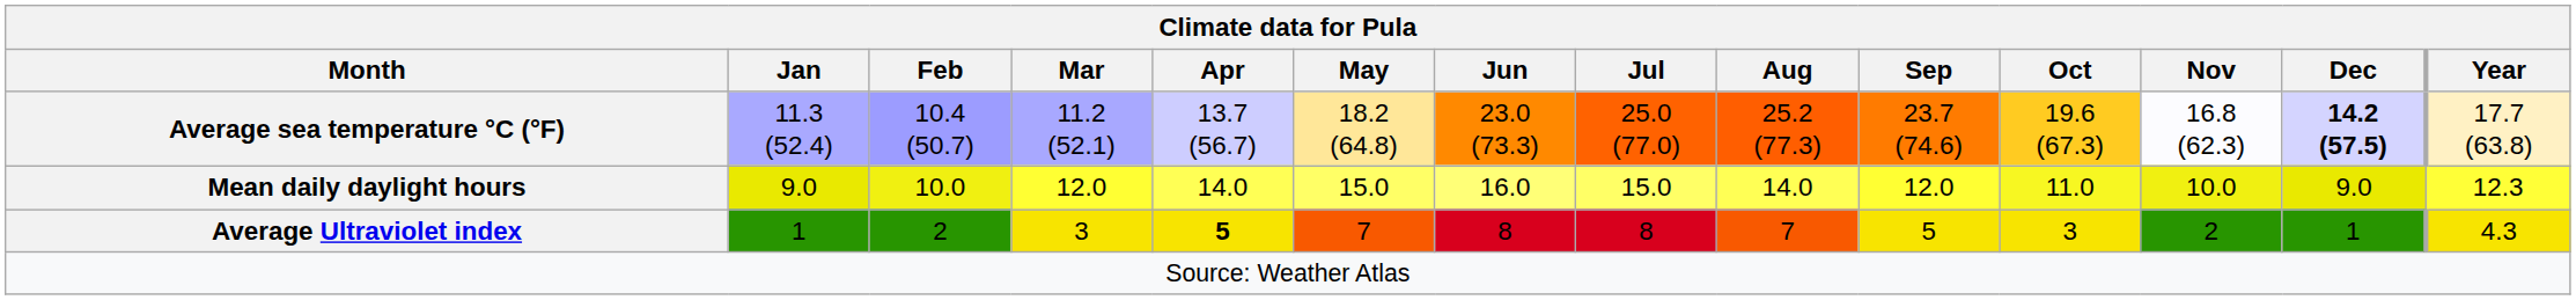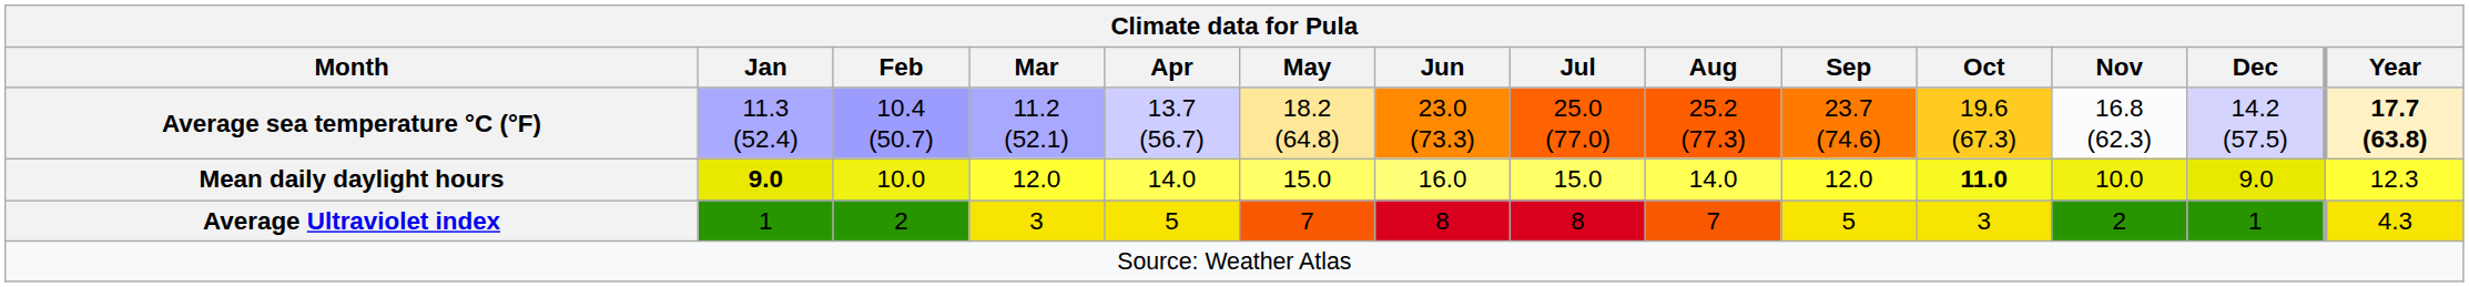row 3 | Dec: bold -> normal
row 3 | Year: normal -> bold
row 4 | Jan: normal -> bold
row 4 | Oct: normal -> bold
row 5 | Apr: bold -> normal
